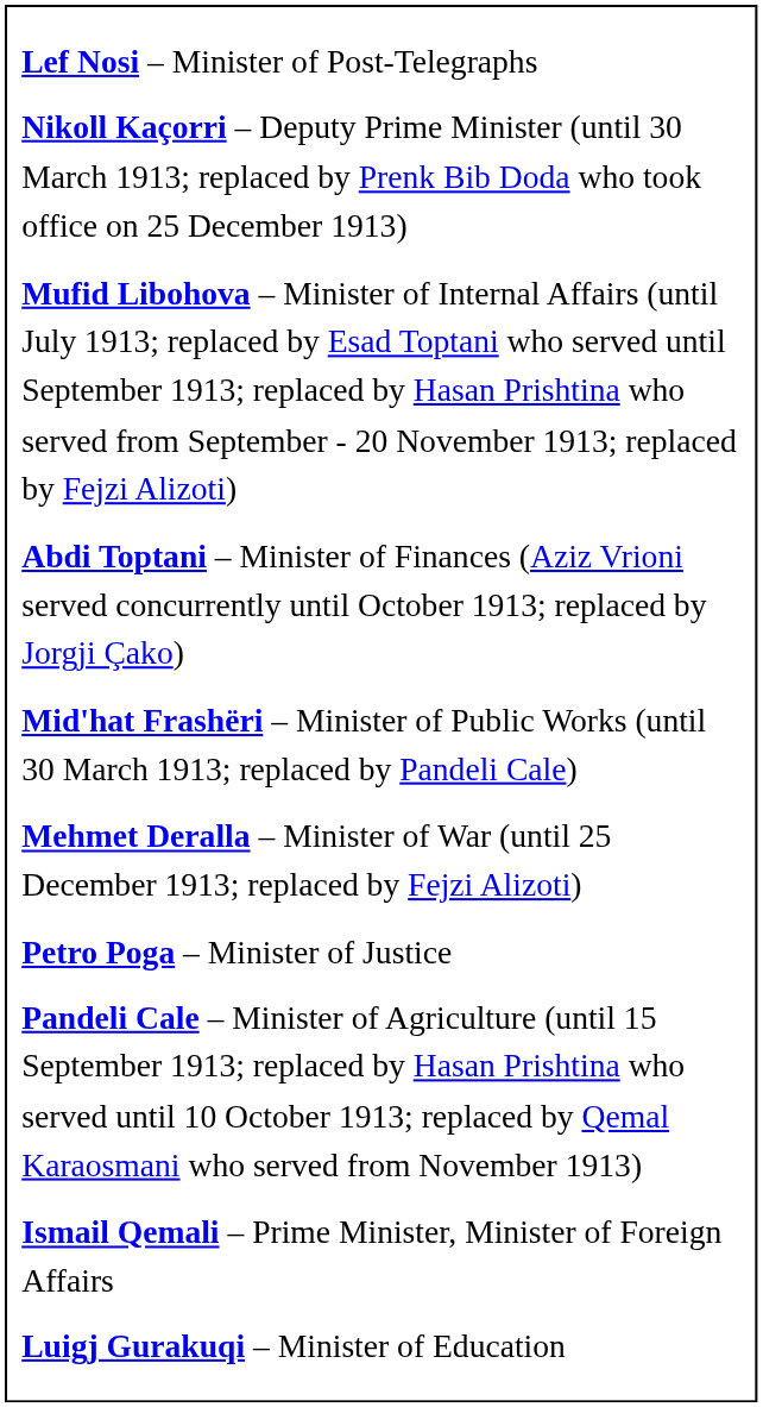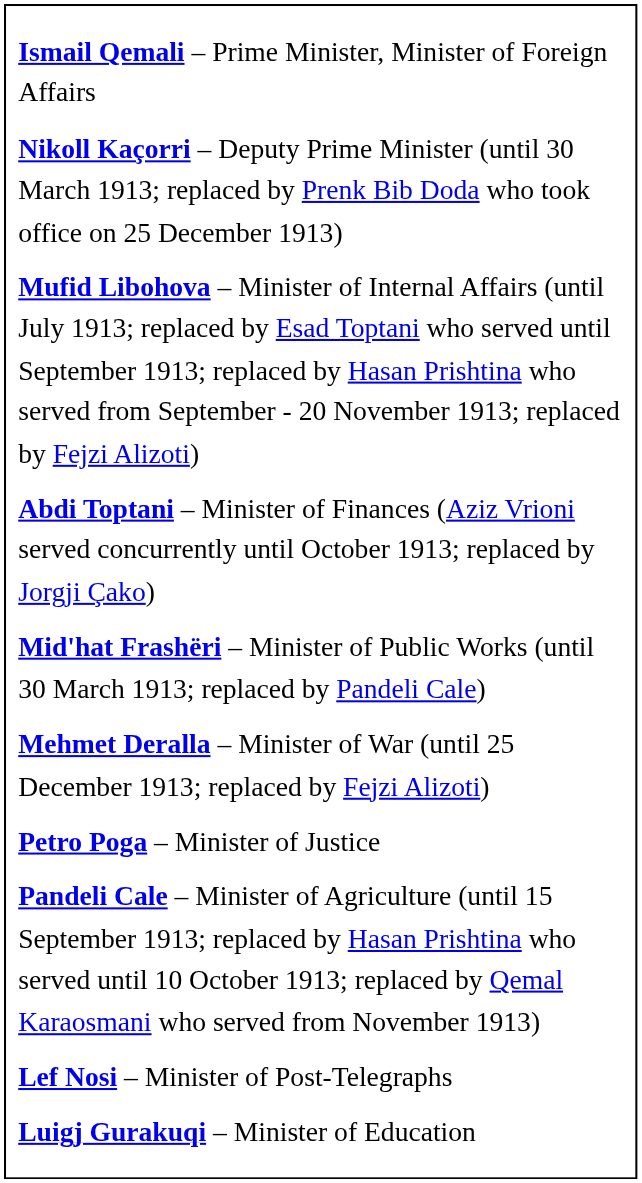row 1 | column 1: Lef Nosi – Minister of Post-Telegraphs -> Ismail Qemali – Prime Minister, Minister of Foreign Affairs
row 9 | column 1: Ismail Qemali – Prime Minister, Minister of Foreign Affairs -> Lef Nosi – Minister of Post-Telegraphs
